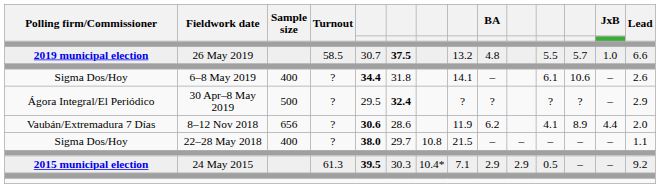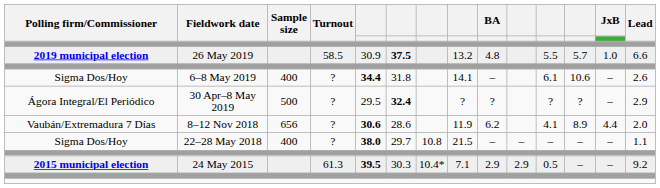26 May 2019 | column 5: 30.7 -> 30.9
